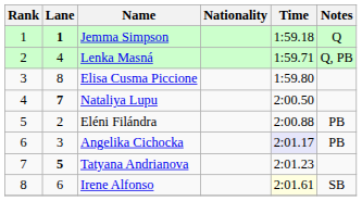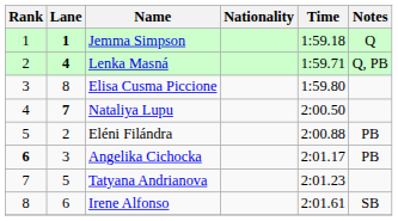Lenka Masná | Lane: normal -> bold
Angelika Cichocka | Rank: normal -> bold
Angelika Cichocka | Time: lavender background -> no background
Tatyana Andrianova | Lane: bold -> normal
Irene Alfonso | Time: lightyellow background -> no background
